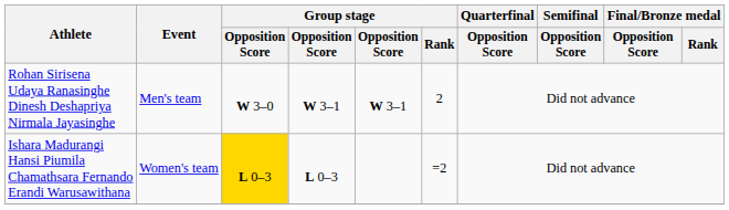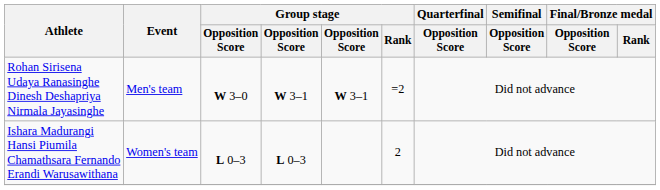row 3 | Group stage / Rank: 2 -> =2
row 4 | column 3: gold background -> no background
row 4 | Group stage / Rank: =2 -> 2
